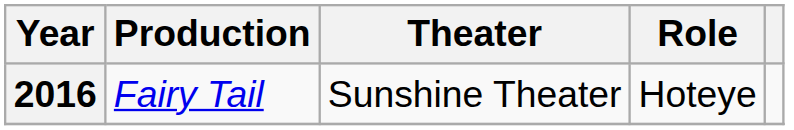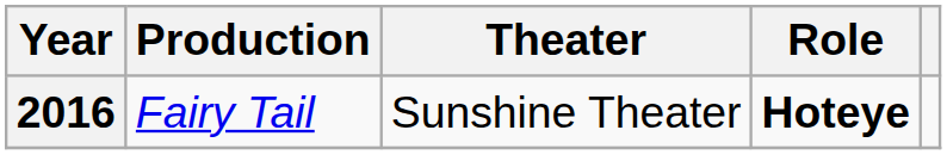2016 | Role: normal -> bold
